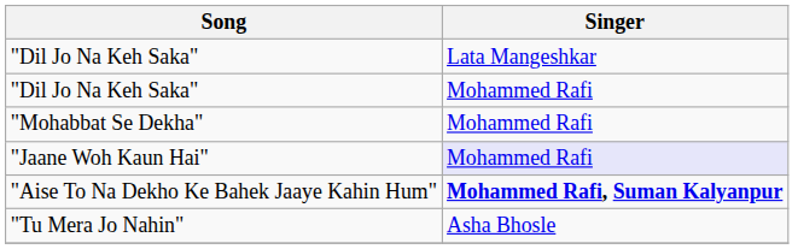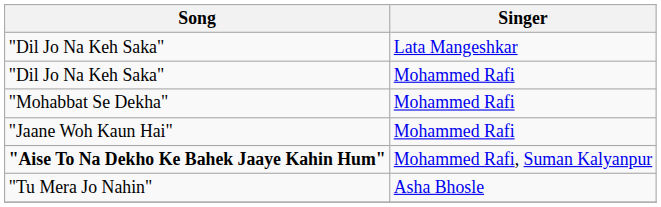row 5 | Singer: lavender background -> no background
row 6 | Song: normal -> bold
row 6 | Singer: bold -> normal
